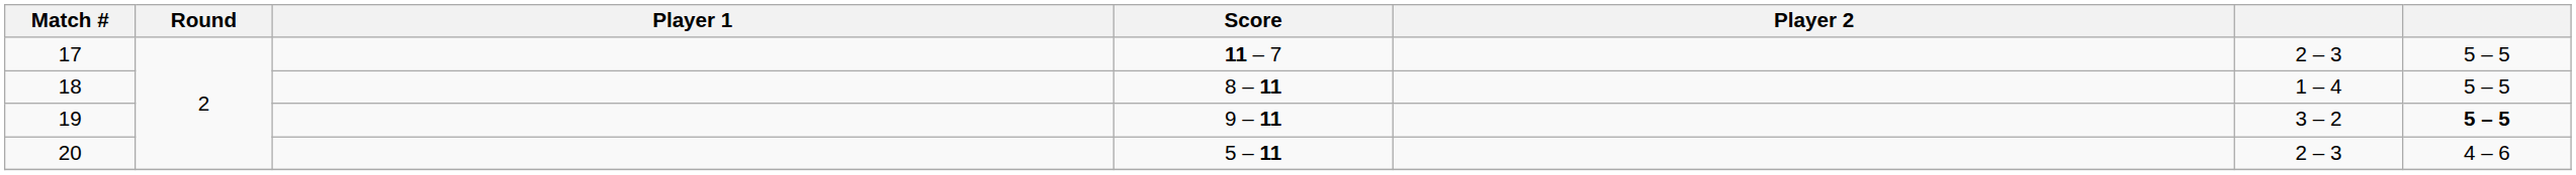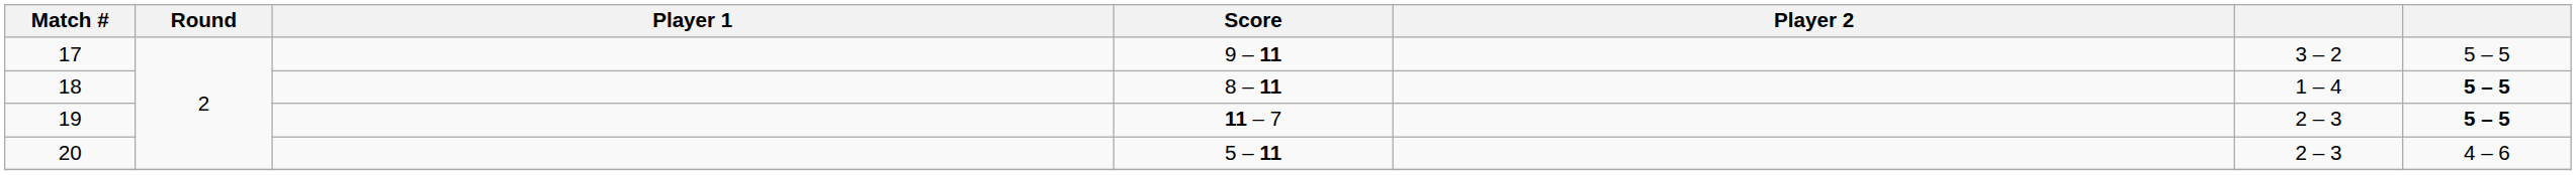17 | Score: 11 – 7 -> 9 – 11
17 | column 6: 2 – 3 -> 3 – 2
18 | column 7: normal -> bold
19 | Score: 9 – 11 -> 11 – 7
19 | column 6: 3 – 2 -> 2 – 3
